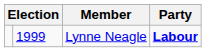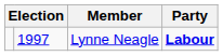Lynne Neagle | column 2: 1999 -> 1997
